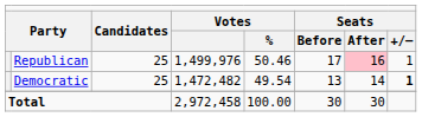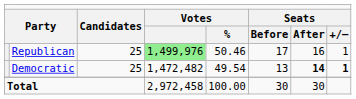Republican | column 4: no background -> lightgreen background
Republican | column 7: pink background -> no background
Democratic | column 7: normal -> bold
